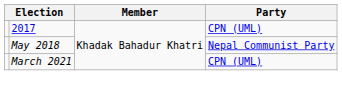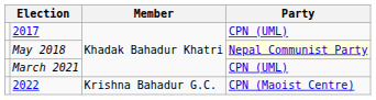May 2018 | Party: no background -> lightyellow background
+ row: 2022 | Krishna Bahadur G.C. | CPN (Maoist Centre)
